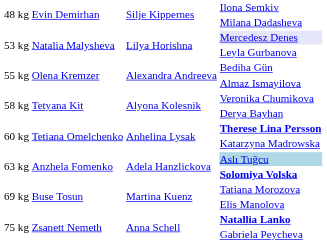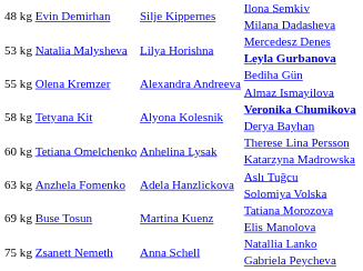Mercedesz Denes | column 4: lavender background -> no background
Leyla Gurbanova | column 4: normal -> bold
Veronika Chumikova | column 4: normal -> bold
Therese Lina Persson | column 4: bold -> normal
Aslı Tuğcu | column 4: lightblue background -> no background
Solomiya Volska | column 4: bold -> normal
Natallia Lanko | column 4: bold -> normal
